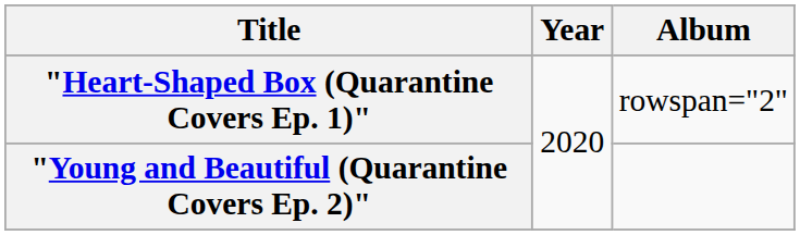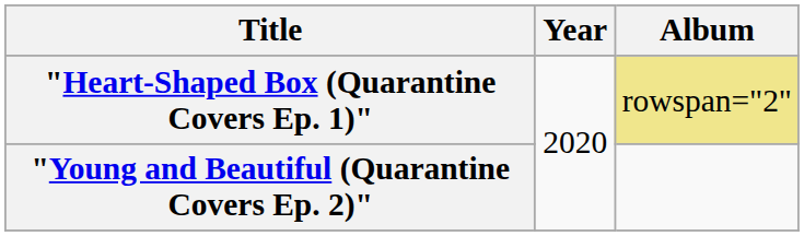"Heart-Shaped Box (Quarantine Covers Ep. 1)" | Album: no background -> khaki background
